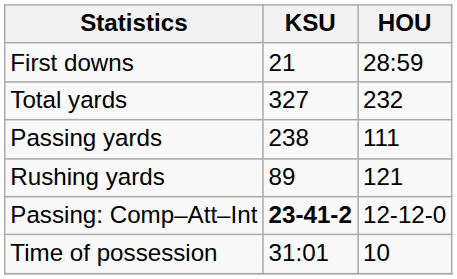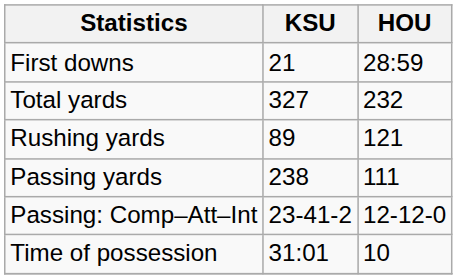rows swapped: Rushing yards <-> Passing yards
Passing: Comp–Att–Int | KSU: bold -> normal
